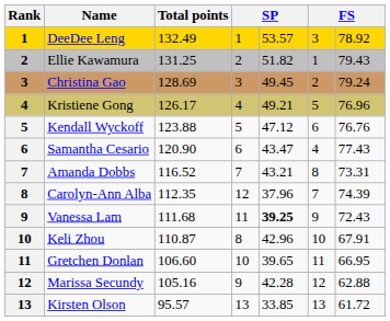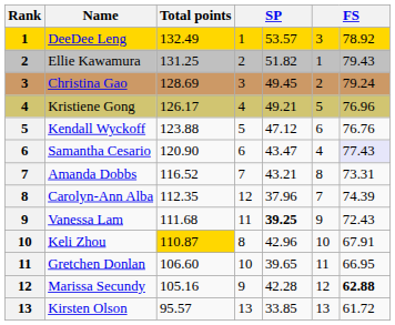Samantha Cesario | column 7: no background -> lavender background
Keli Zhou | Total points: no background -> gold background
Marissa Secundy | column 7: normal -> bold
